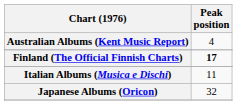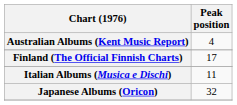Finland (The Official Finnish Charts) | Peak position: bold -> normal
